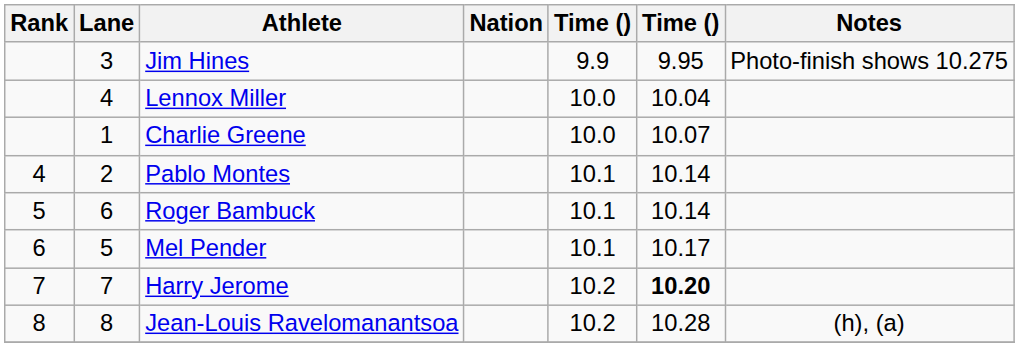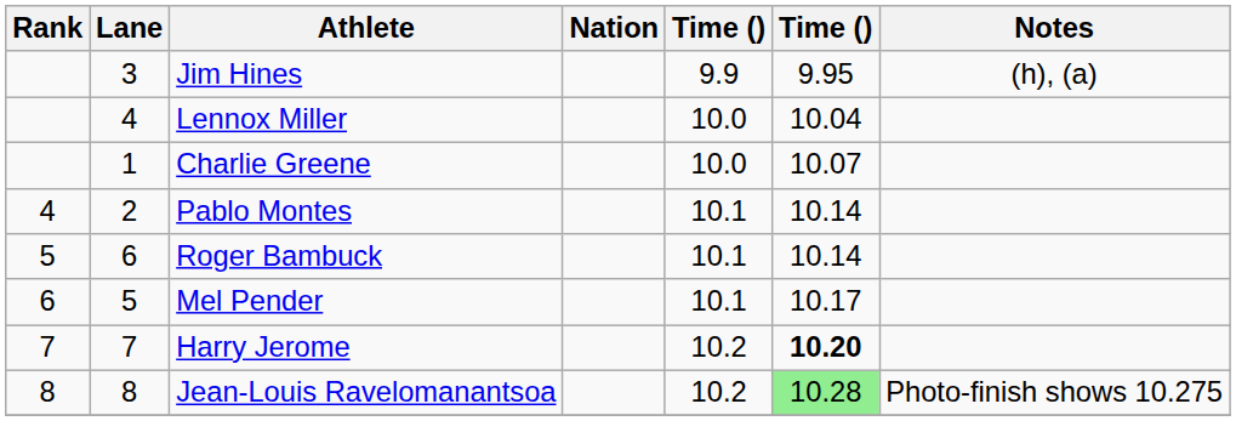Jim Hines | Notes: Photo-finish shows 10.275 -> (h), (a)
Jean-Louis Ravelomanantsoa | column 6: no background -> lightgreen background
Jean-Louis Ravelomanantsoa | Notes: (h), (a) -> Photo-finish shows 10.275
